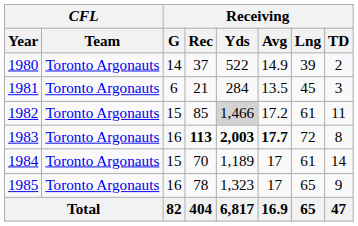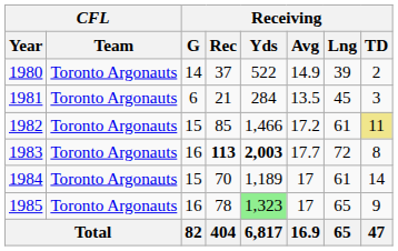1982 | Receiving / Yds: lightgrey background -> no background
1982 | Receiving / TD: no background -> khaki background
1983 | Receiving / Avg: bold -> normal
1985 | Receiving / Yds: no background -> lightgreen background
